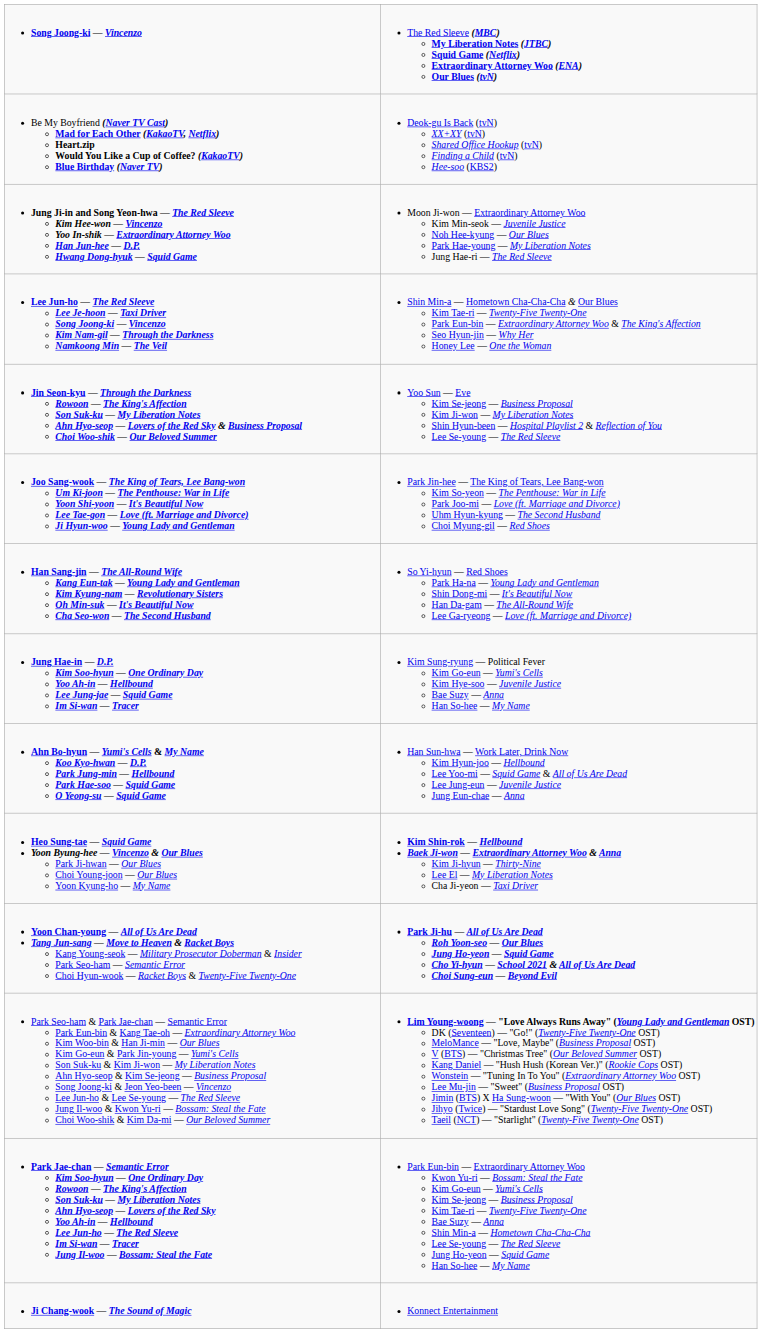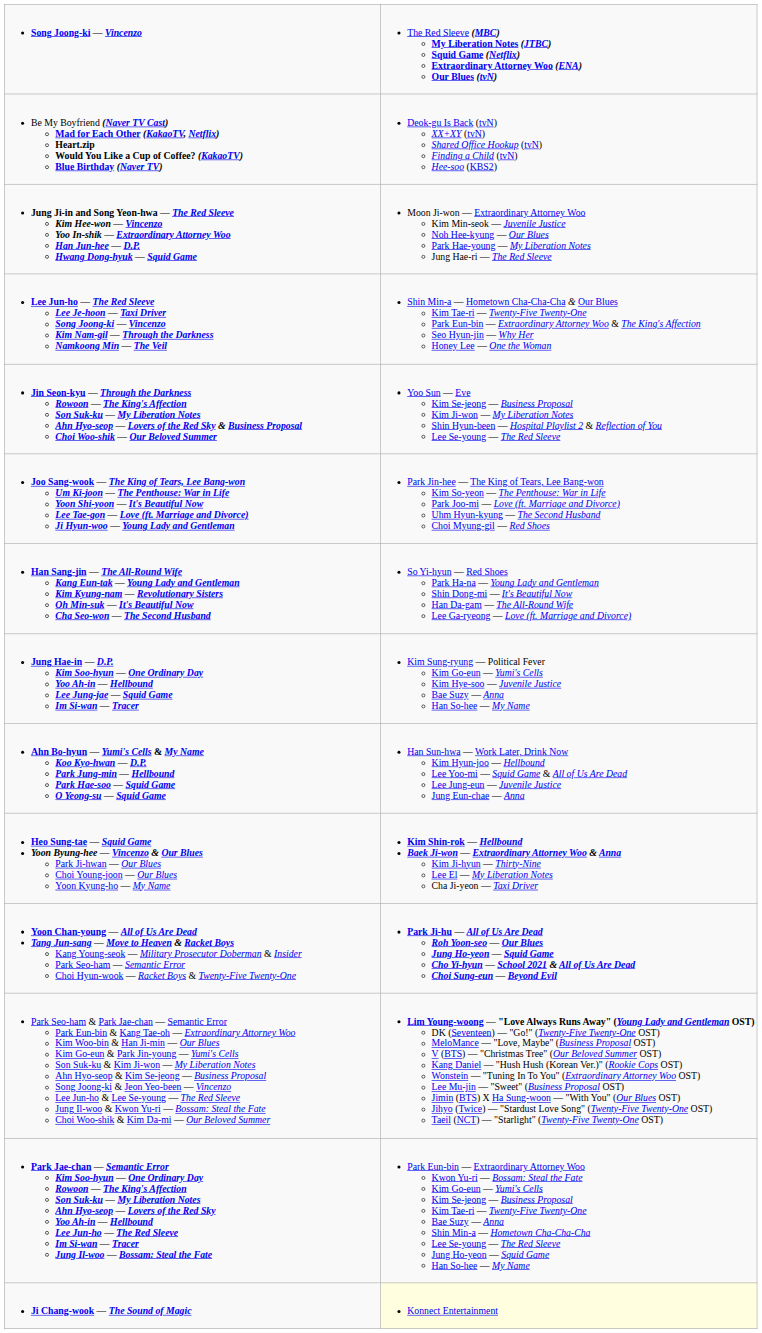Ji Chang-wook — The Sound of Magic | column 2: no background -> lightyellow background
